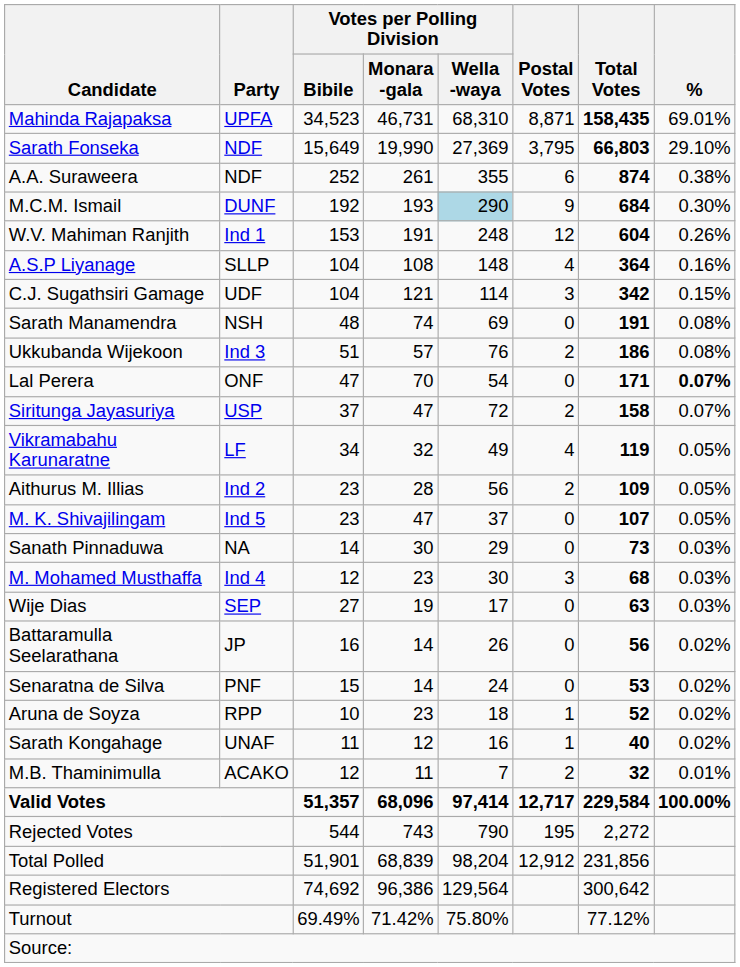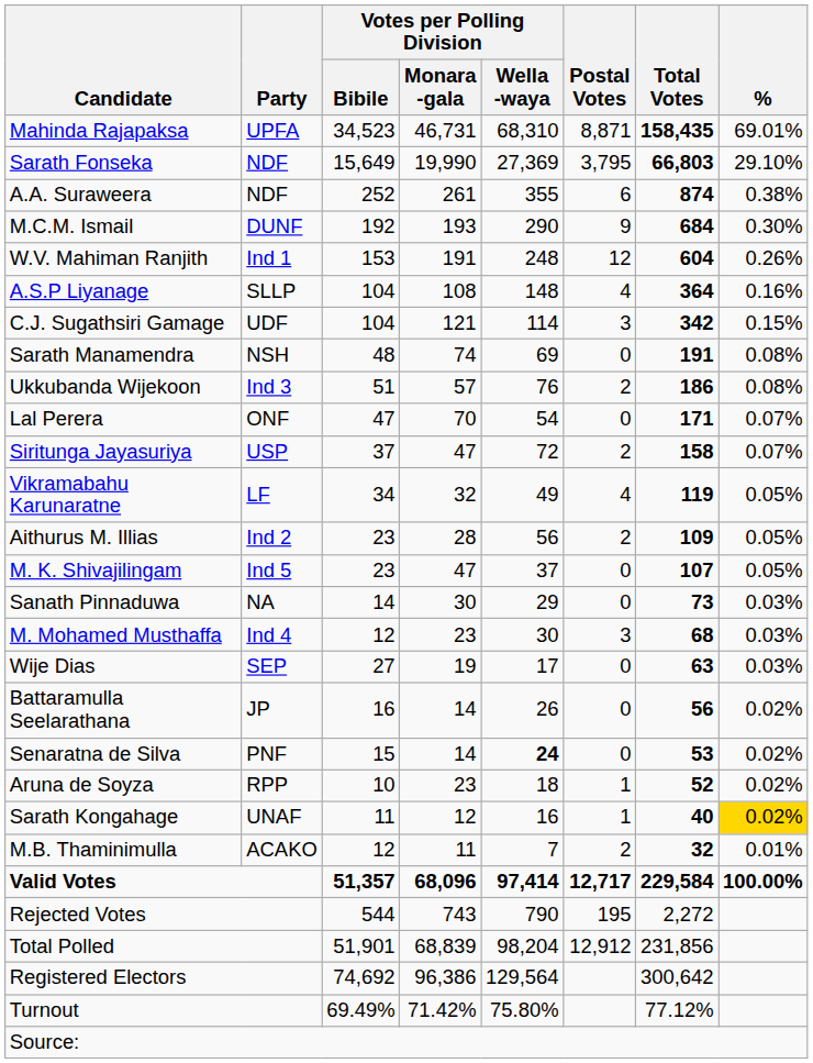M.C.M. Ismail | Votes per Polling Division / Wella -waya: lightblue background -> no background
Lal Perera | %: bold -> normal
Senaratna de Silva | Votes per Polling Division / Wella -waya: normal -> bold
Sarath Kongahage | %: no background -> gold background
